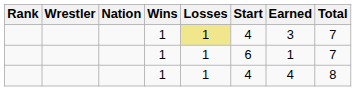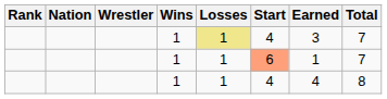columns swapped: Wrestler <-> Nation
row 3 | Start: no background -> lightsalmon background
